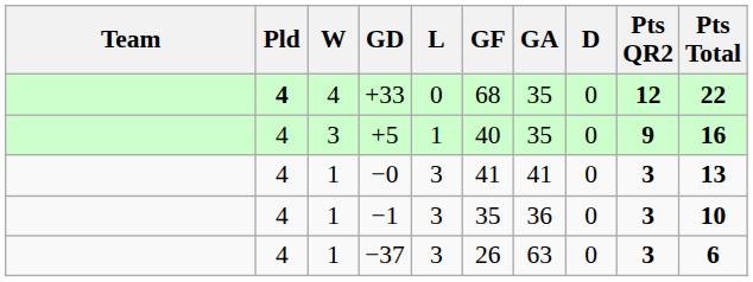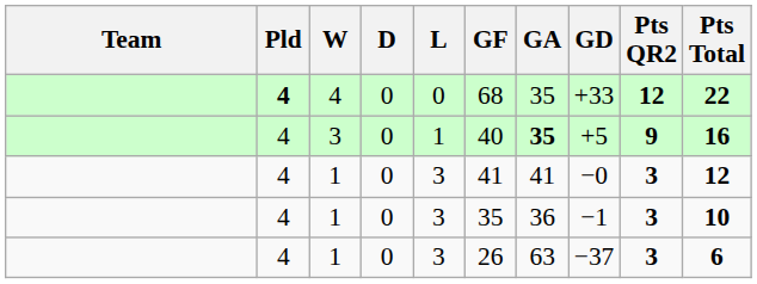columns swapped: D <-> GD
row 3 | GA: normal -> bold
row 4 | Pts Total: 13 -> 12
